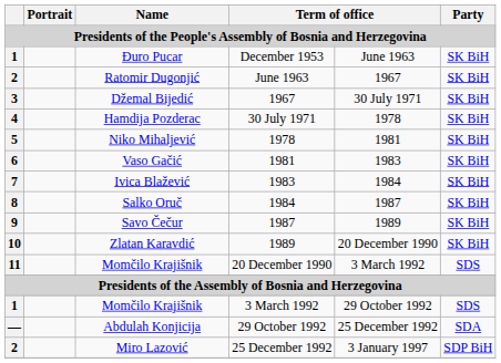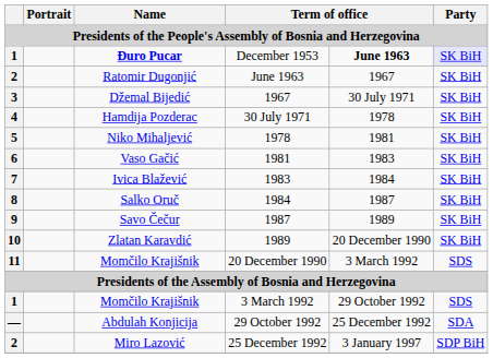December 1953 | Name: normal -> bold
December 1953 | column 5: normal -> bold
December 1953 | Party: no background -> lavender background
